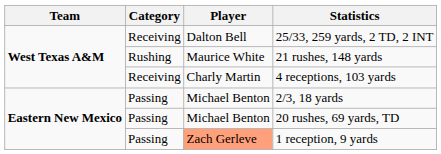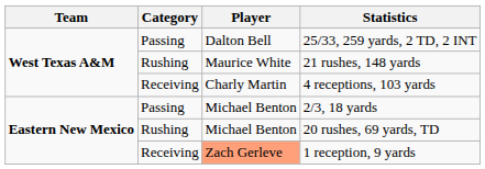25/33, 259 yards, 2 TD, 2 INT | Category: Receiving -> Passing
20 rushes, 69 yards, TD | Category: Passing -> Rushing
1 reception, 9 yards | Category: Passing -> Receiving
